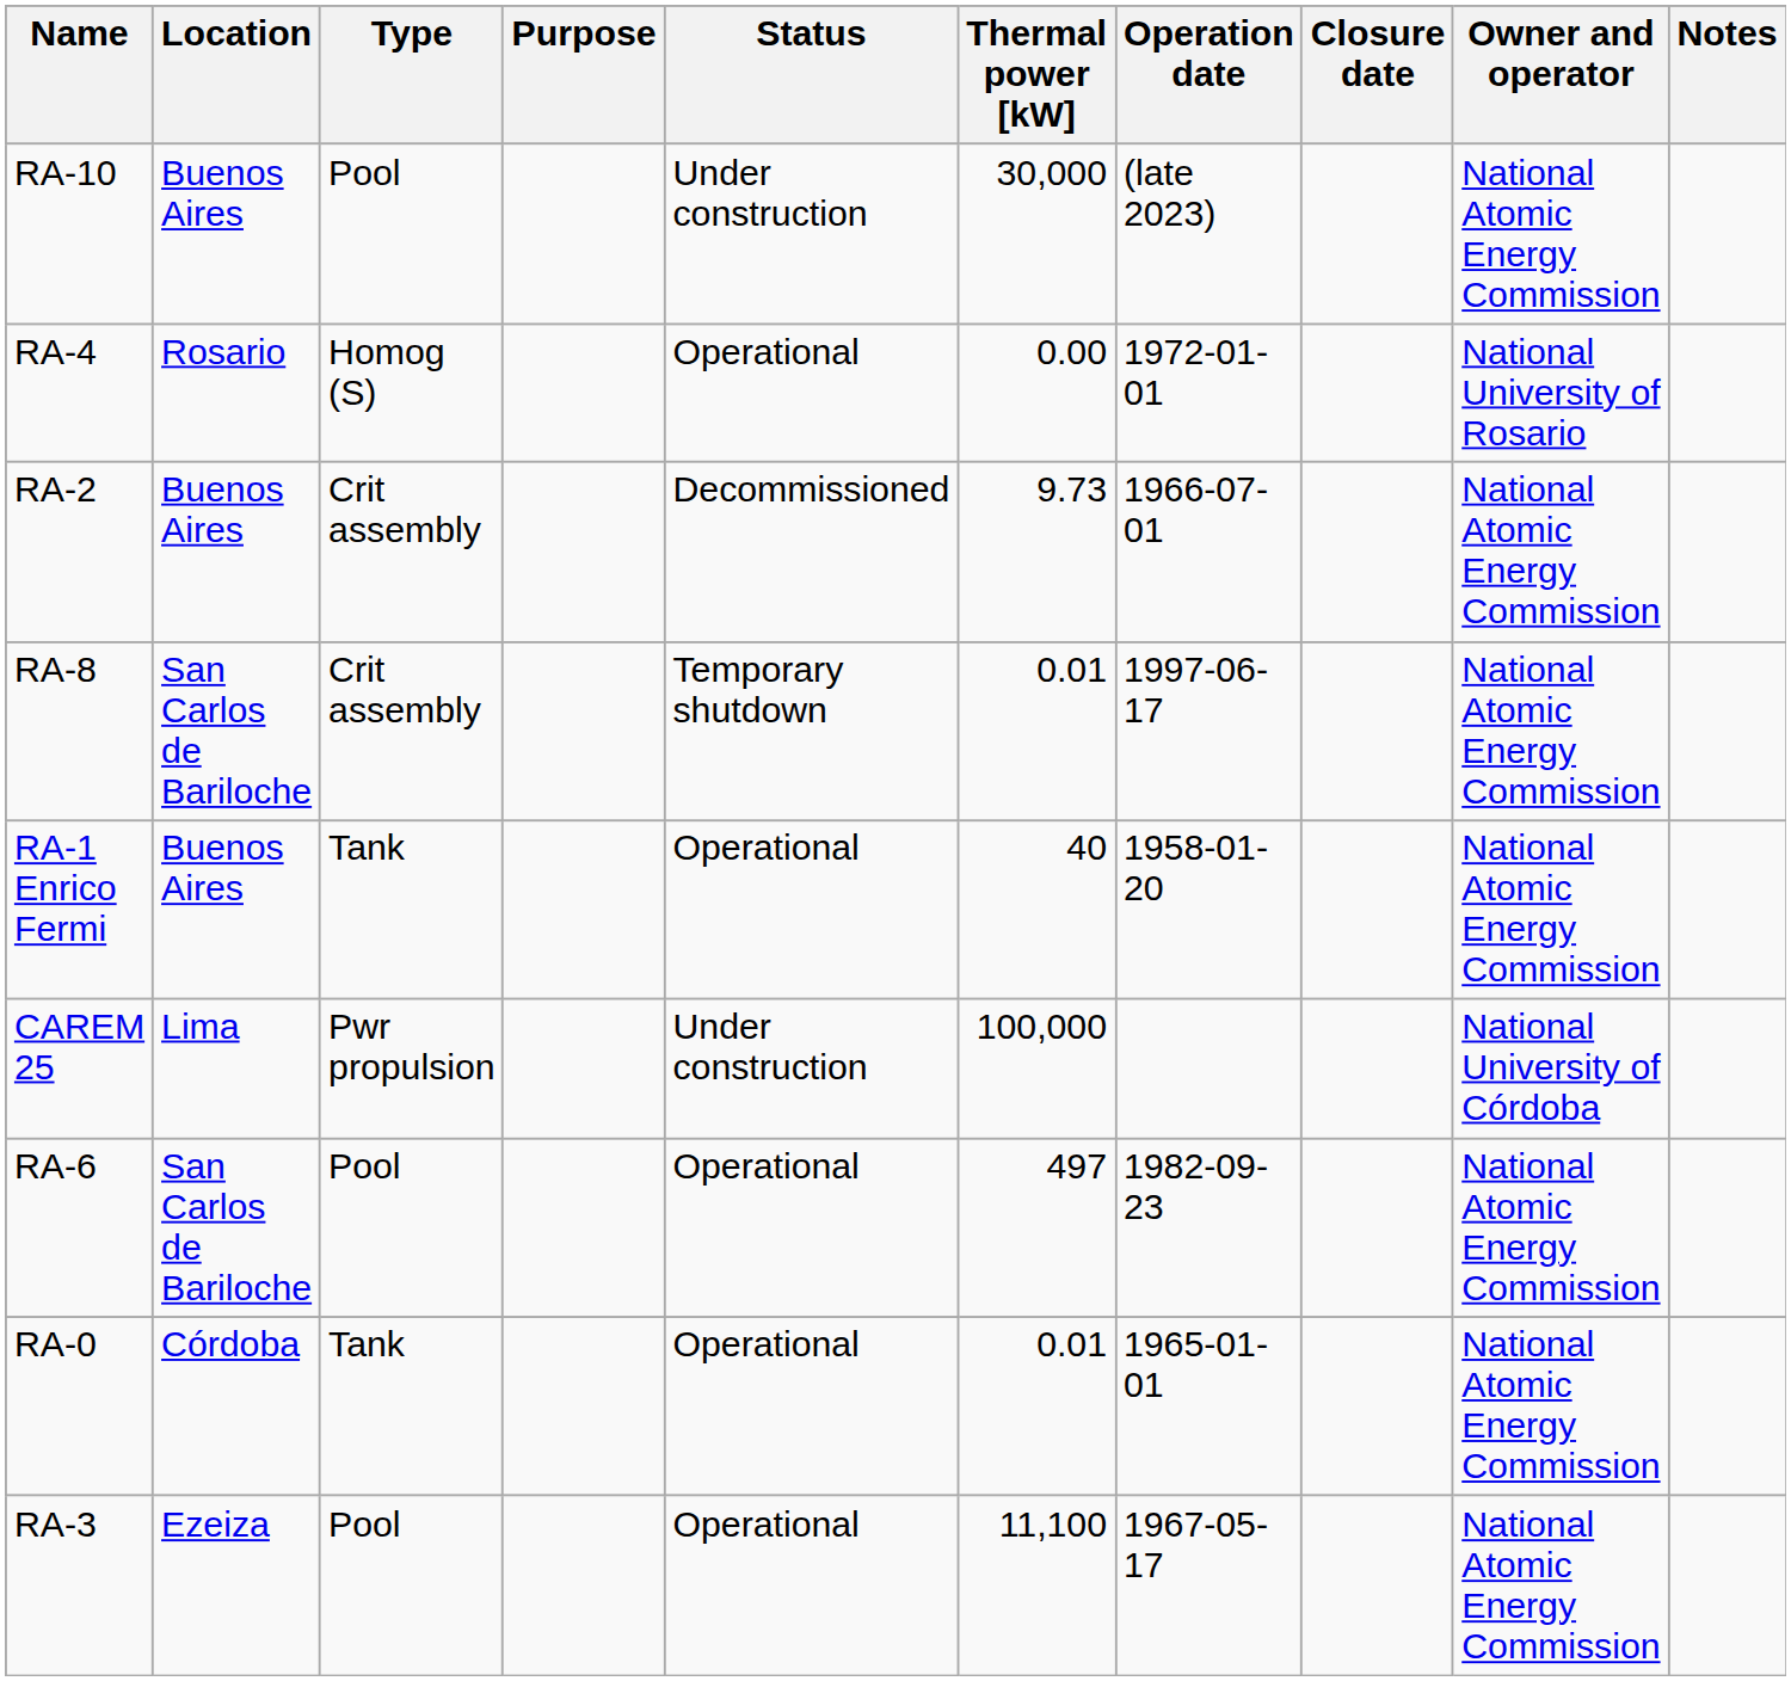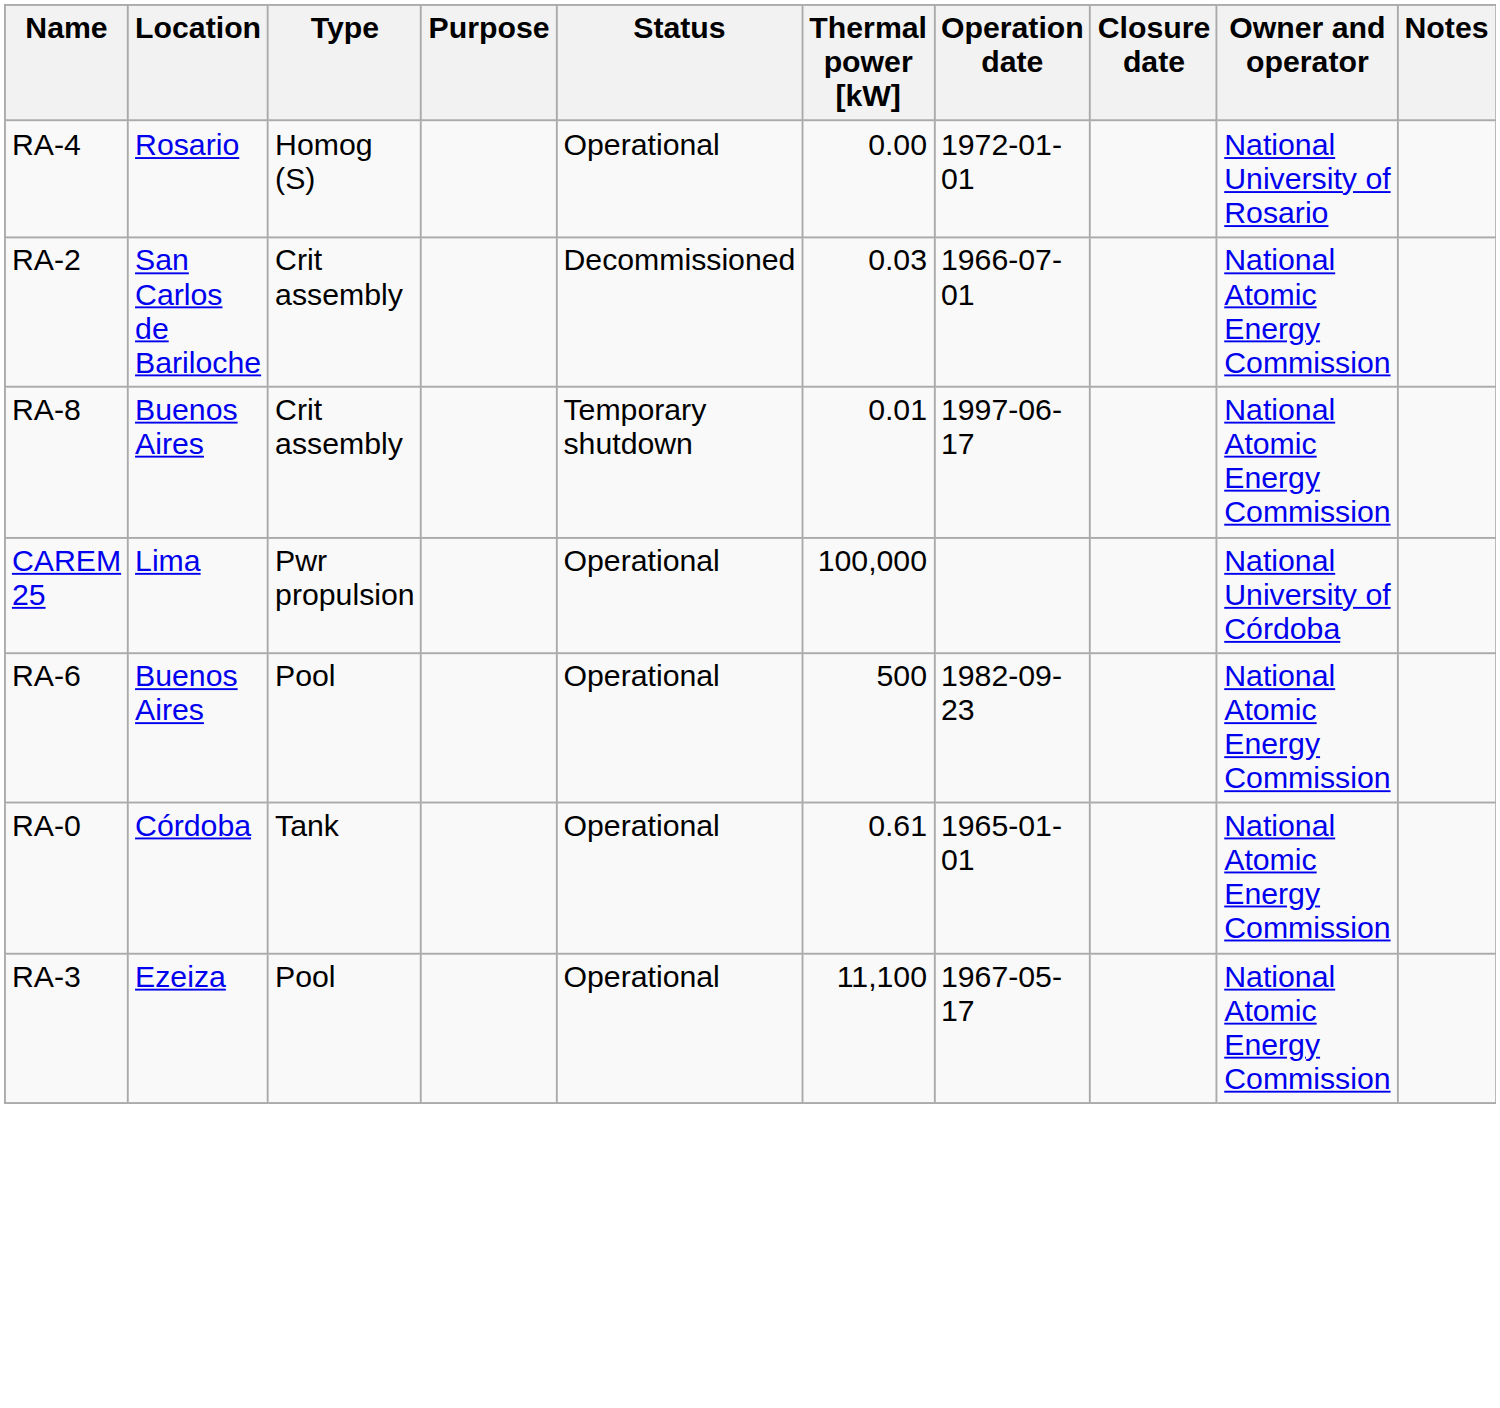- row: RA-10 | Buenos Aires | Pool | Under construction | 30,000 | (late 2023) | National Atomic Energy Commission
RA-2 | Location: Buenos Aires -> San Carlos de Bariloche
RA-2 | Thermal power [kW]: 9.73 -> 0.03
RA-8 | Location: San Carlos de Bariloche -> Buenos Aires
- row: RA-1 Enrico Fermi | Buenos Aires | Tank | Operational | 40 | 1958-01-20 | National Atomic Energy Commission
CAREM 25 | Status: Under construction -> Operational
RA-6 | Location: San Carlos de Bariloche -> Buenos Aires
RA-6 | Thermal power [kW]: 497 -> 500
RA-0 | Thermal power [kW]: 0.01 -> 0.61
